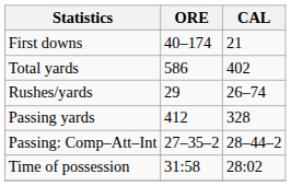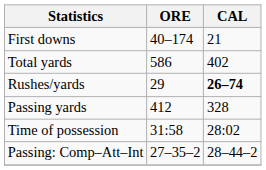Rushes/yards | CAL: normal -> bold
rows swapped: Passing: Comp–Att–Int <-> Time of possession
